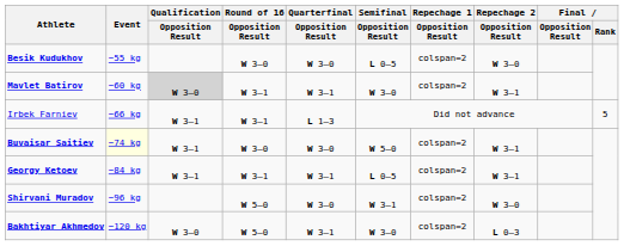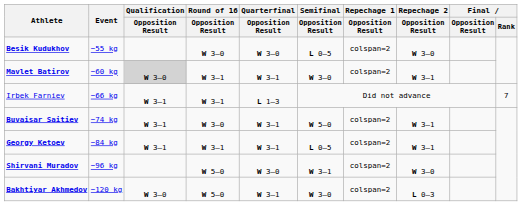Irbek Farniev | Final / Rank: 5 -> 7
Buvaisar Saitiev | Event: lightyellow background -> no background
Buvaisar Saitiev | Quarterfinal / Opposition Result: W 3–0 -> W 3–1
